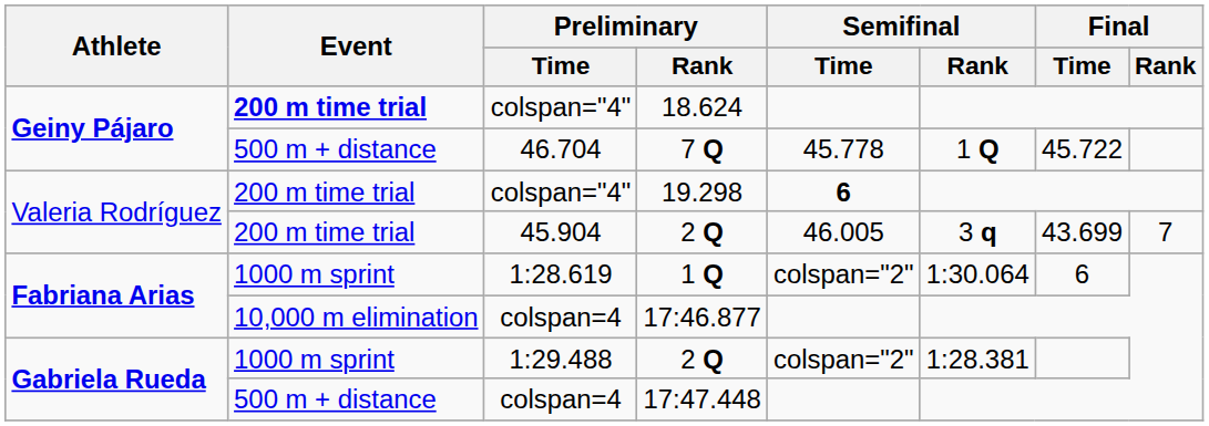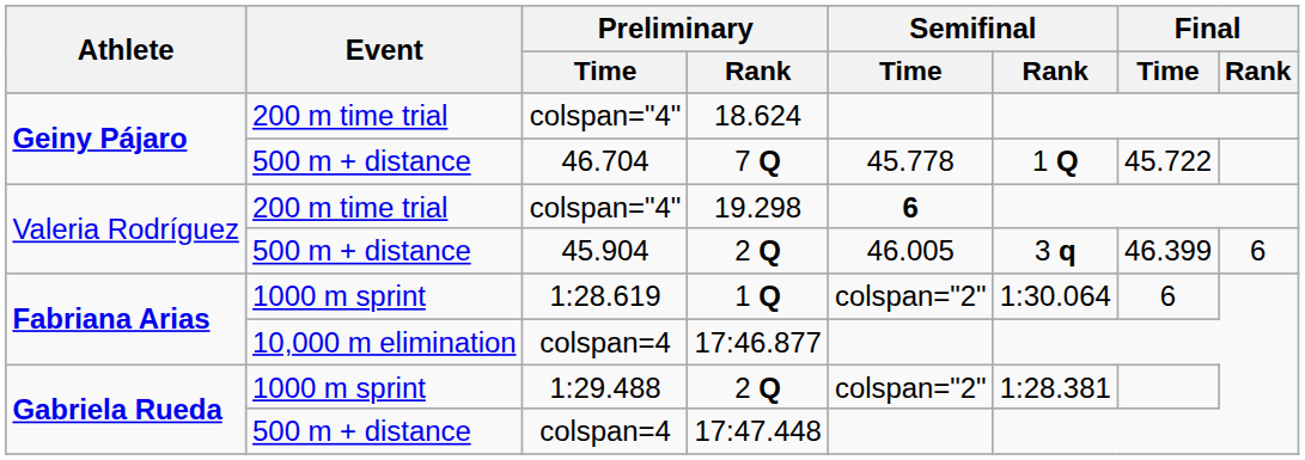18.624 | Event: bold -> normal
45.904 / 2 Q | Event: 200 m time trial -> 500 m + distance
45.904 / 2 Q | Final / Time: 43.699 -> 46.399
45.904 / 2 Q | Final / Rank: 7 -> 6
